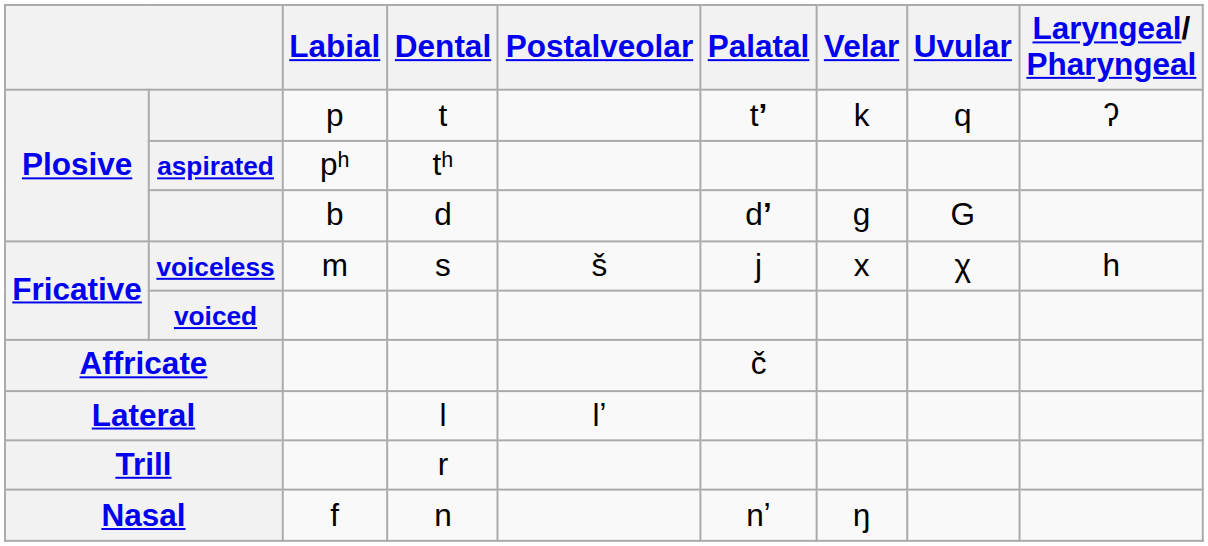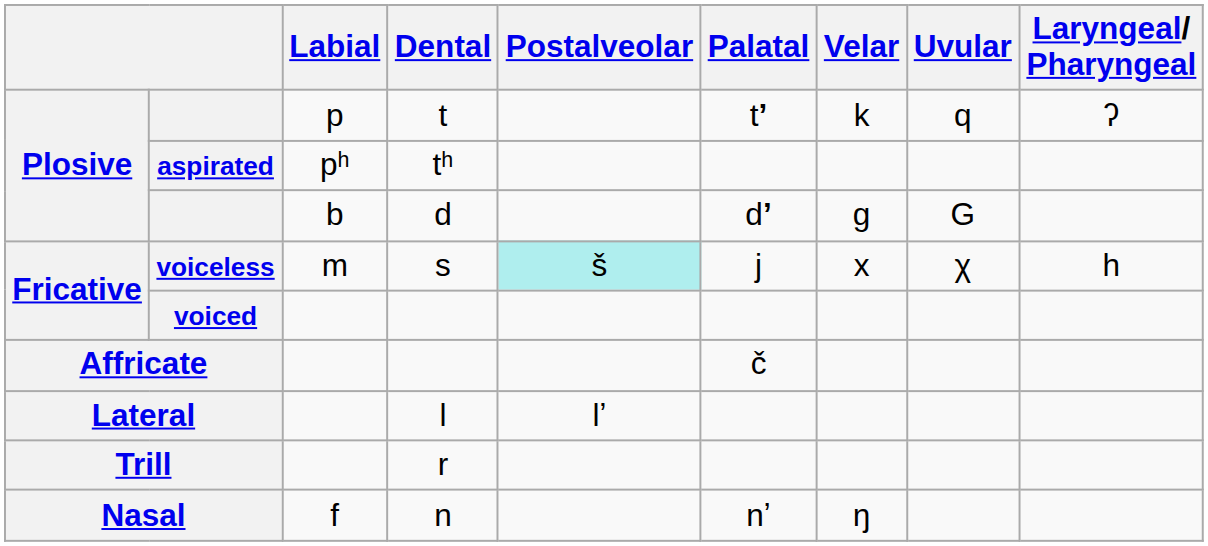voiceless | Postalveolar: no background -> paleturquoise background
